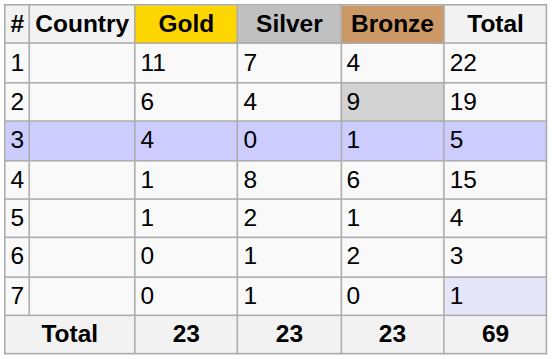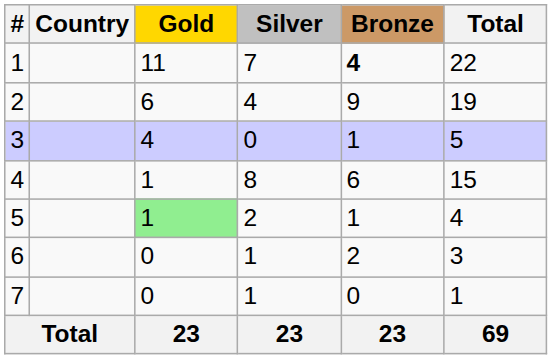row 2 | Bronze: normal -> bold
row 3 | Bronze: lightgrey background -> no background
row 6 | Gold: no background -> lightgreen background
row 8 | Total: lavender background -> no background
